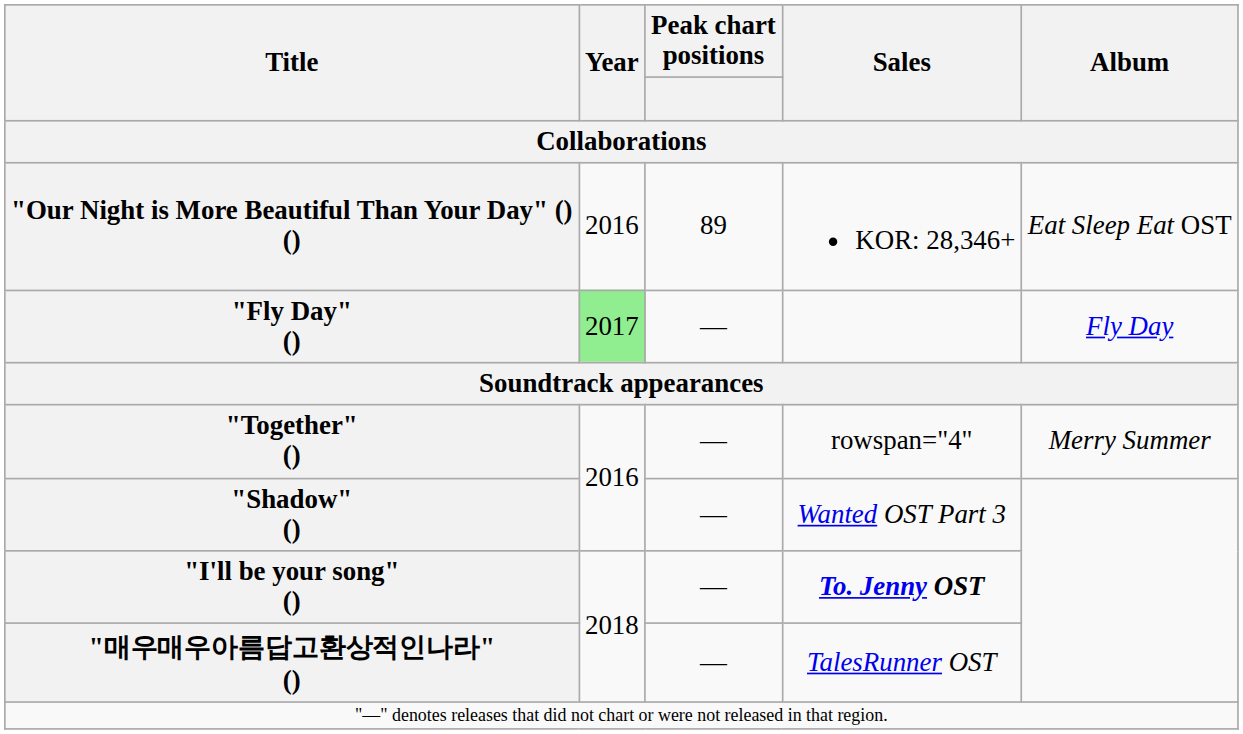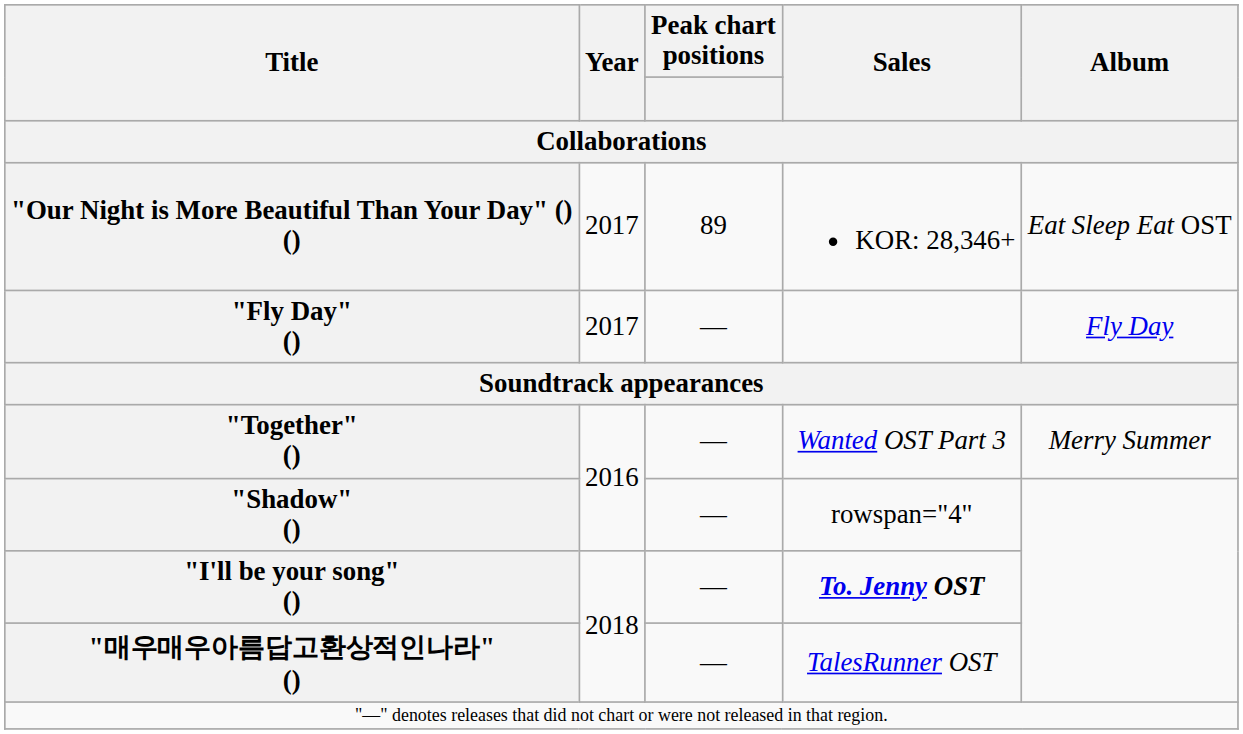"Our Night is More Beautiful Than Your Day" () () | Year / Collaborations: 2016 -> 2017
"Fly Day" () | Year / Collaborations: lightgreen background -> no background
"Together" () | Sales / Collaborations: rowspan="4" -> Wanted OST Part 3
"Shadow" () | Sales / Collaborations: Wanted OST Part 3 -> rowspan="4"
